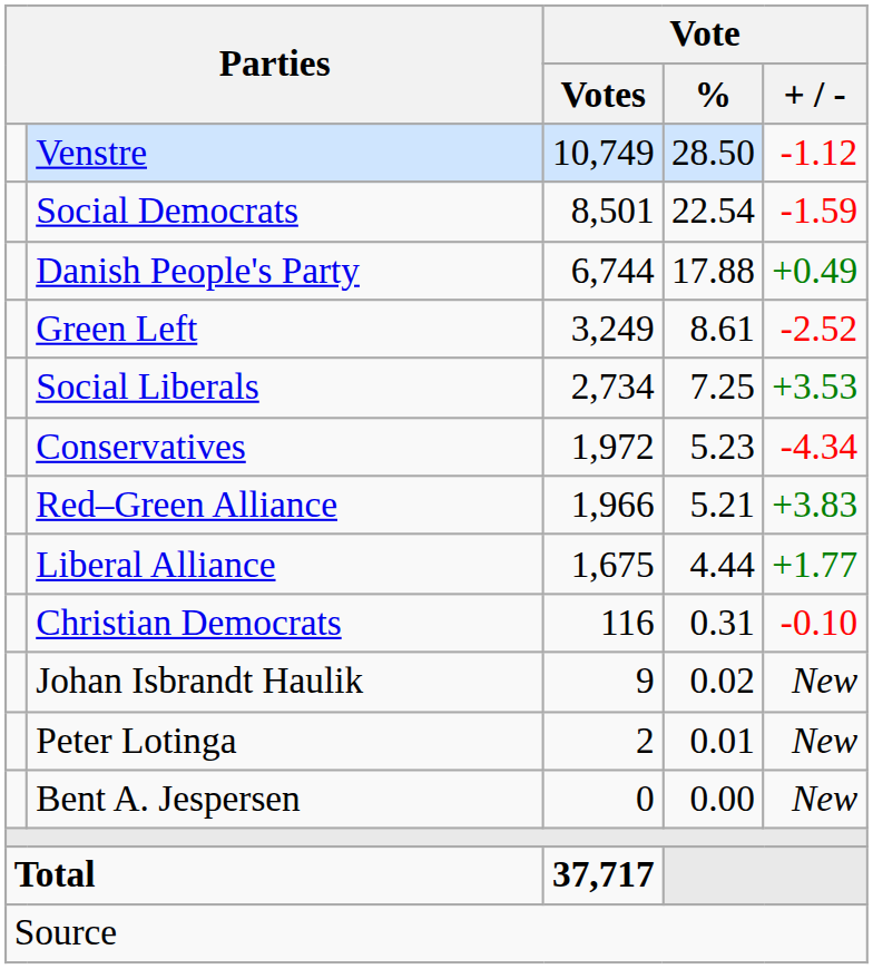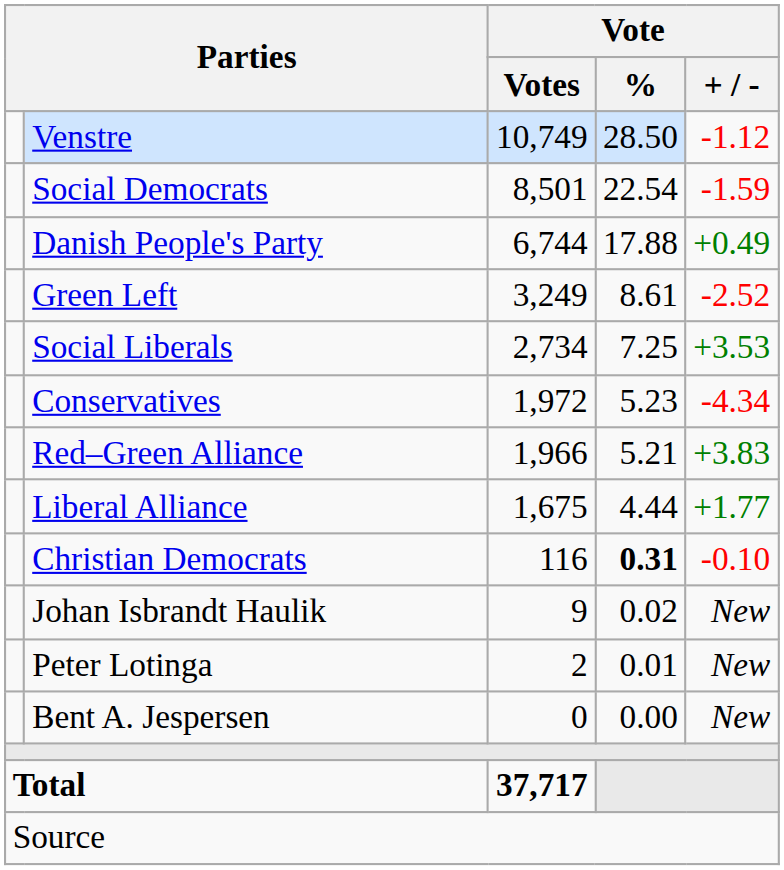Christian Democrats | Vote / %: normal -> bold
